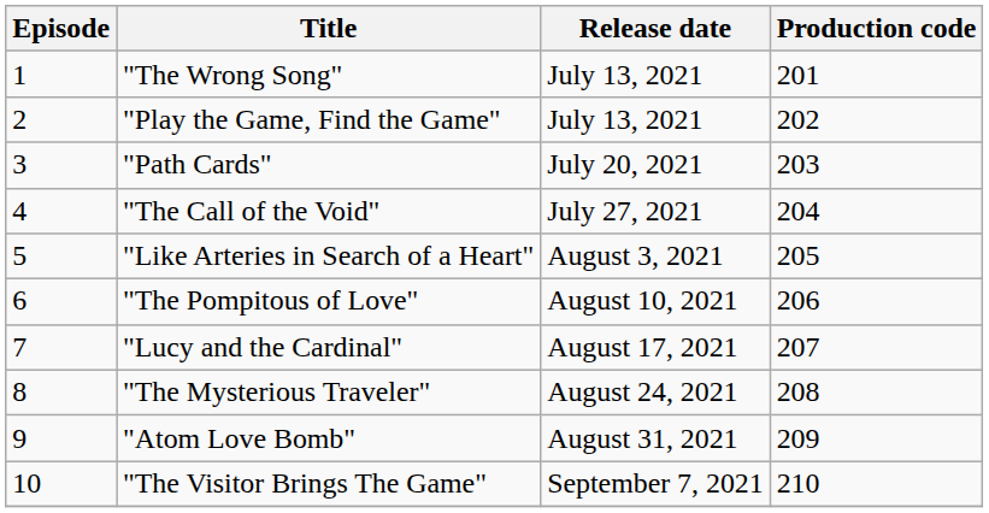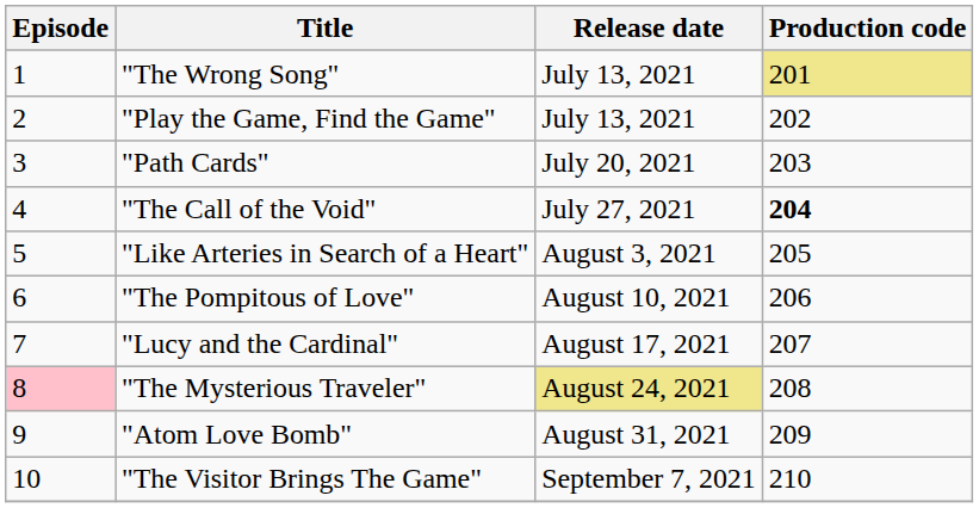"The Wrong Song" | Production code: no background -> khaki background
"The Call of the Void" | Production code: normal -> bold
"The Mysterious Traveler" | Episode: no background -> pink background
"The Mysterious Traveler" | Release date: no background -> khaki background
